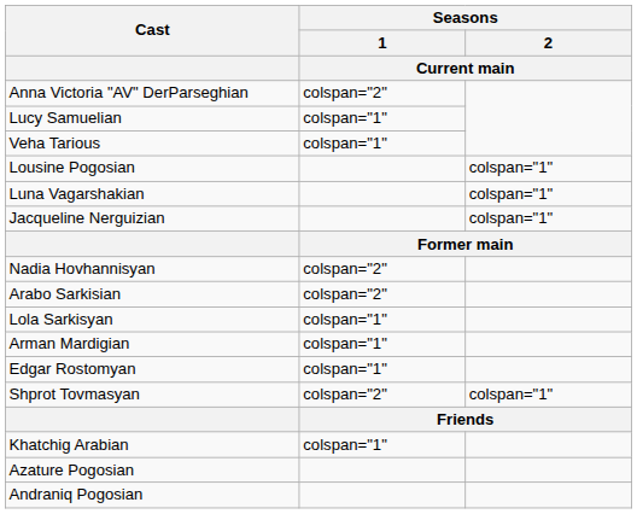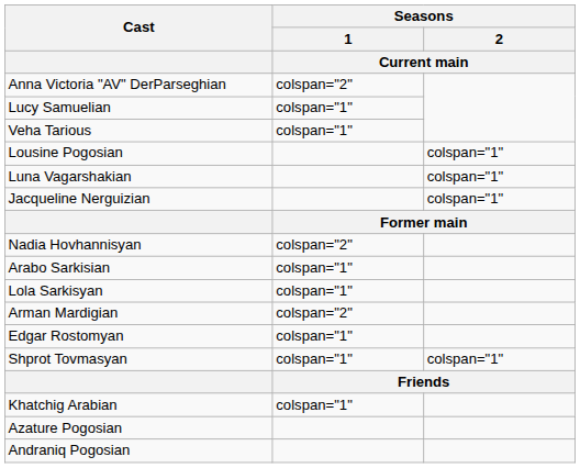Arabo Sarkisian | Seasons / 1 / Current main: colspan="2" -> colspan="1"
Arman Mardigian | Seasons / 1 / Current main: colspan="1" -> colspan="2"
Shprot Tovmasyan | Seasons / 1 / Current main: colspan="2" -> colspan="1"
